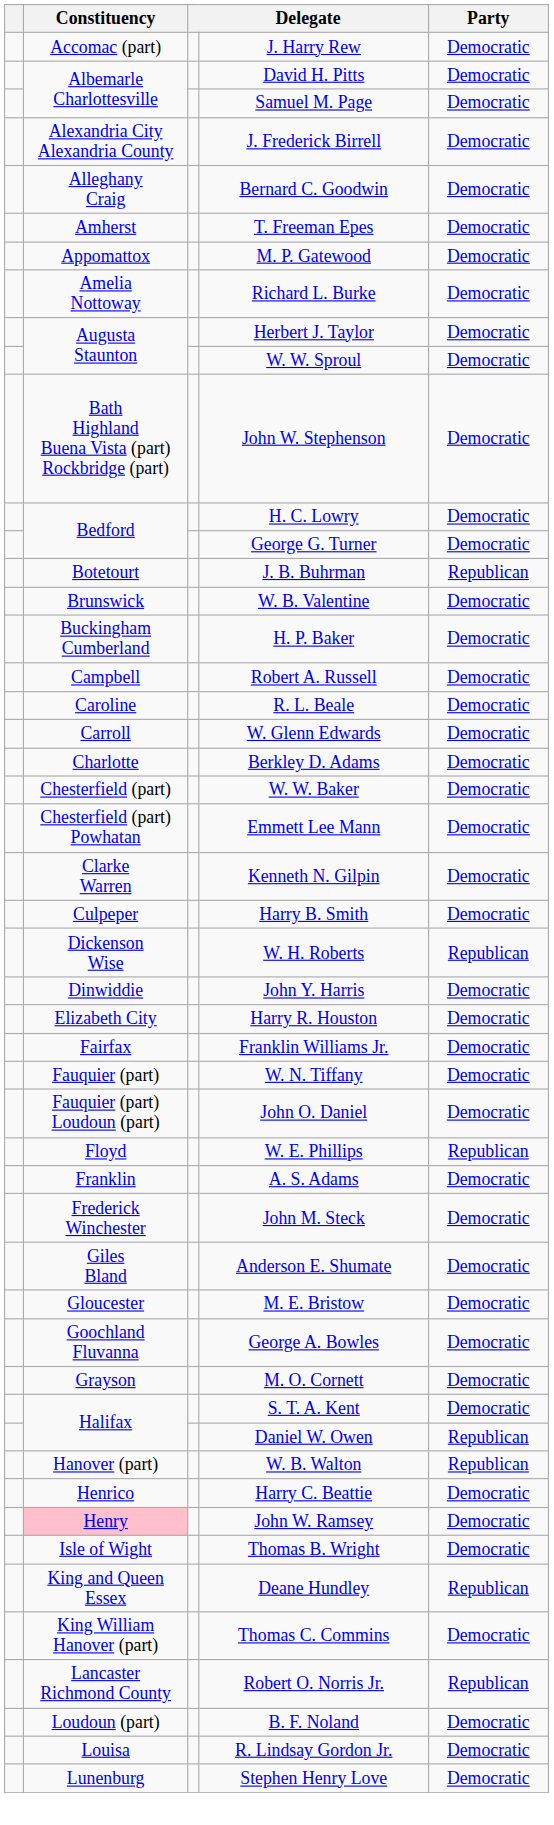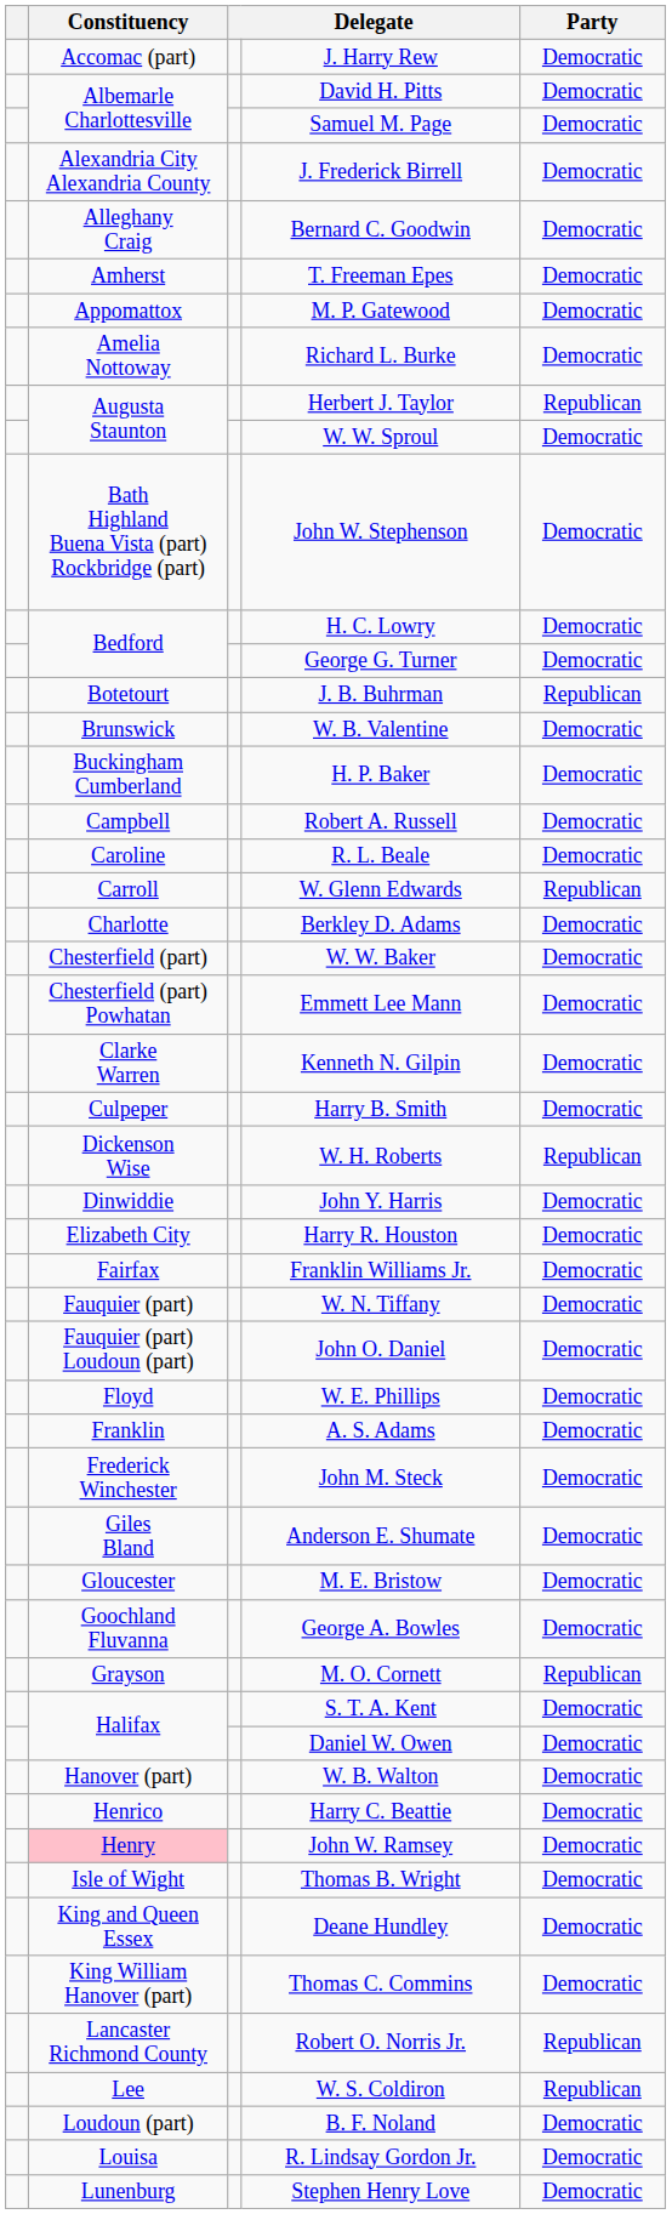Herbert J. Taylor | Party: Democratic -> Republican
W. Glenn Edwards | Party: Democratic -> Republican
W. E. Phillips | Party: Republican -> Democratic
M. O. Cornett | Party: Democratic -> Republican
Daniel W. Owen | Party: Republican -> Democratic
W. B. Walton | Party: Republican -> Democratic
Deane Hundley | Party: Republican -> Democratic
+ row: Lee | W. S. Coldiron | Republican
